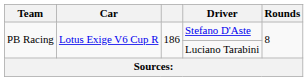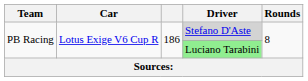Stefano D'Aste | Driver: no background -> lightgrey background
Luciano Tarabini | Driver: no background -> lightgreen background
